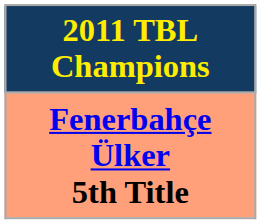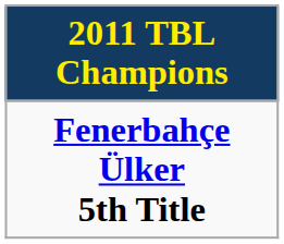row 2 | column 1: lightsalmon background -> no background
